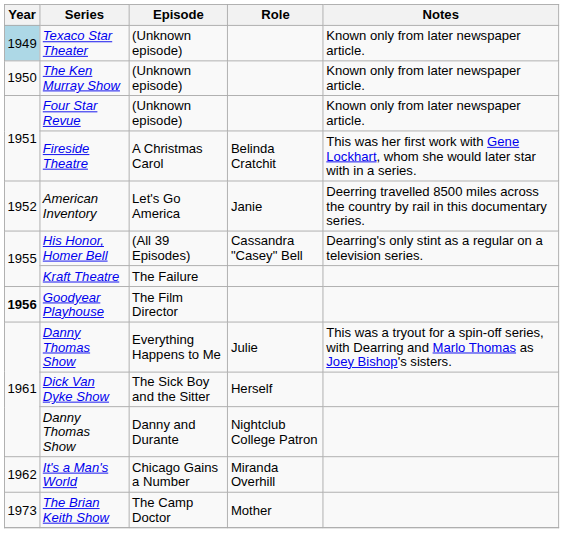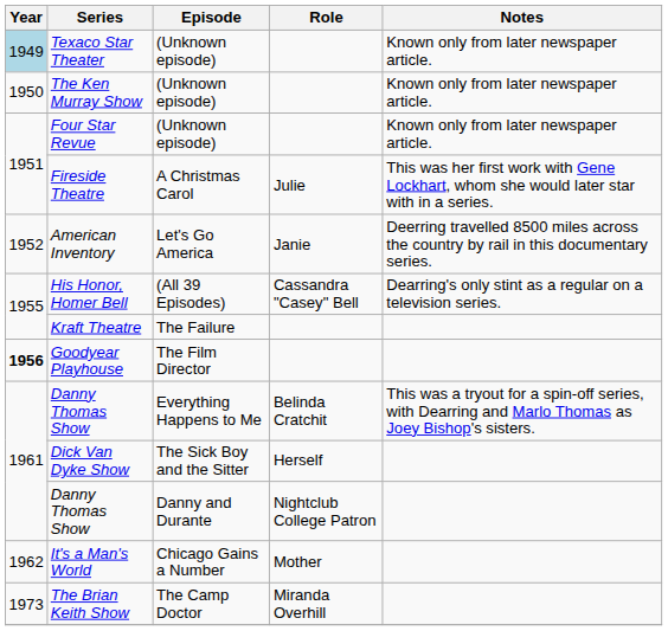Fireside Theatre | Role: Belinda Cratchit -> Julie
Danny Thomas Show / Everything Happens to Me | Role: Julie -> Belinda Cratchit
It's a Man's World | Role: Miranda Overhill -> Mother
The Brian Keith Show | Role: Mother -> Miranda Overhill
